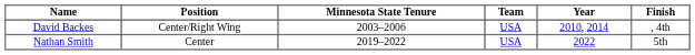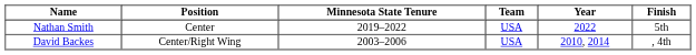rows swapped: David Backes <-> Nathan Smith
